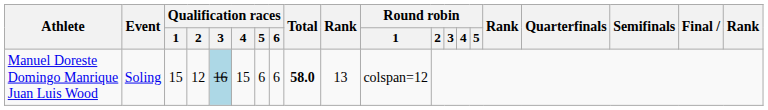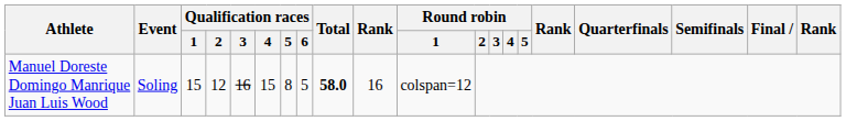Manuel Doreste Domingo Manrique Juan Luis Wood | Qualification races / 3: lightblue background -> no background
Manuel Doreste Domingo Manrique Juan Luis Wood | Qualification races / 5: 6 -> 8
Manuel Doreste Domingo Manrique Juan Luis Wood | Qualification races / 6: 6 -> 5
Manuel Doreste Domingo Manrique Juan Luis Wood | column 10: 13 -> 16
